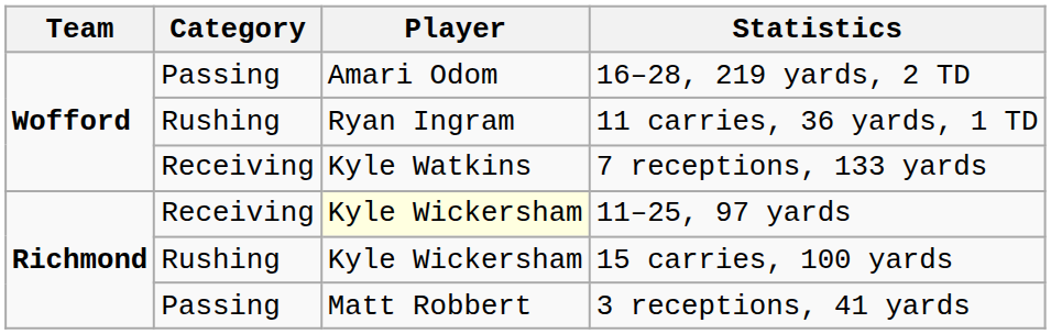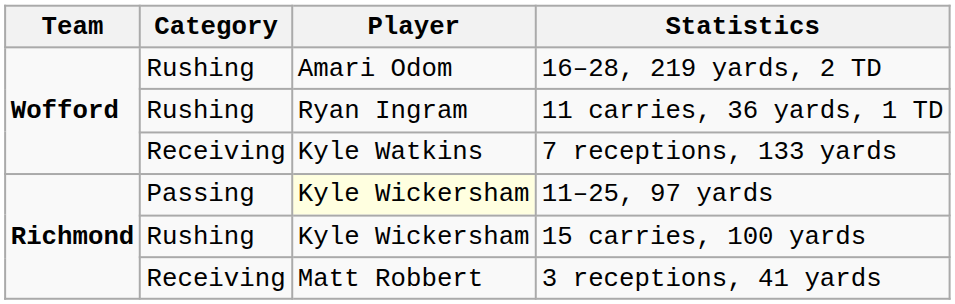16–28, 219 yards, 2 TD | Category: Passing -> Rushing
11–25, 97 yards | Category: Receiving -> Passing
3 receptions, 41 yards | Category: Passing -> Receiving
